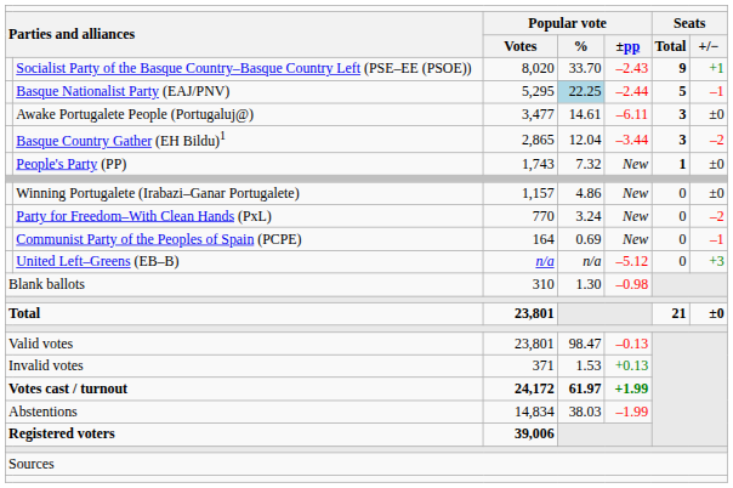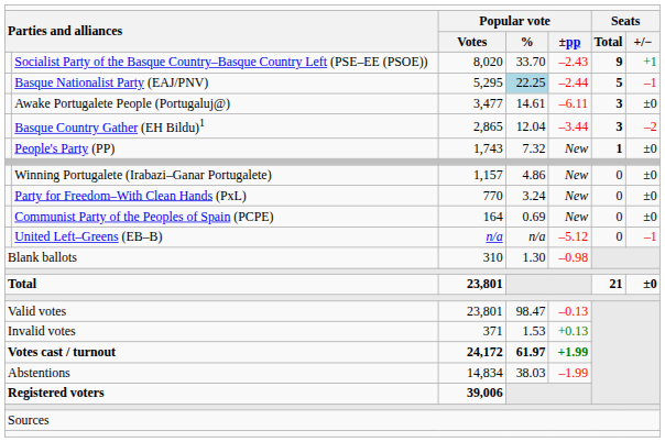Party for Freedom–With Clean Hands (PxL) | column 7: –2 -> ±0
Communist Party of the Peoples of Spain (PCPE) | column 7: –1 -> ±0
United Left–Greens (EB–B) | column 7: +3 -> –1
